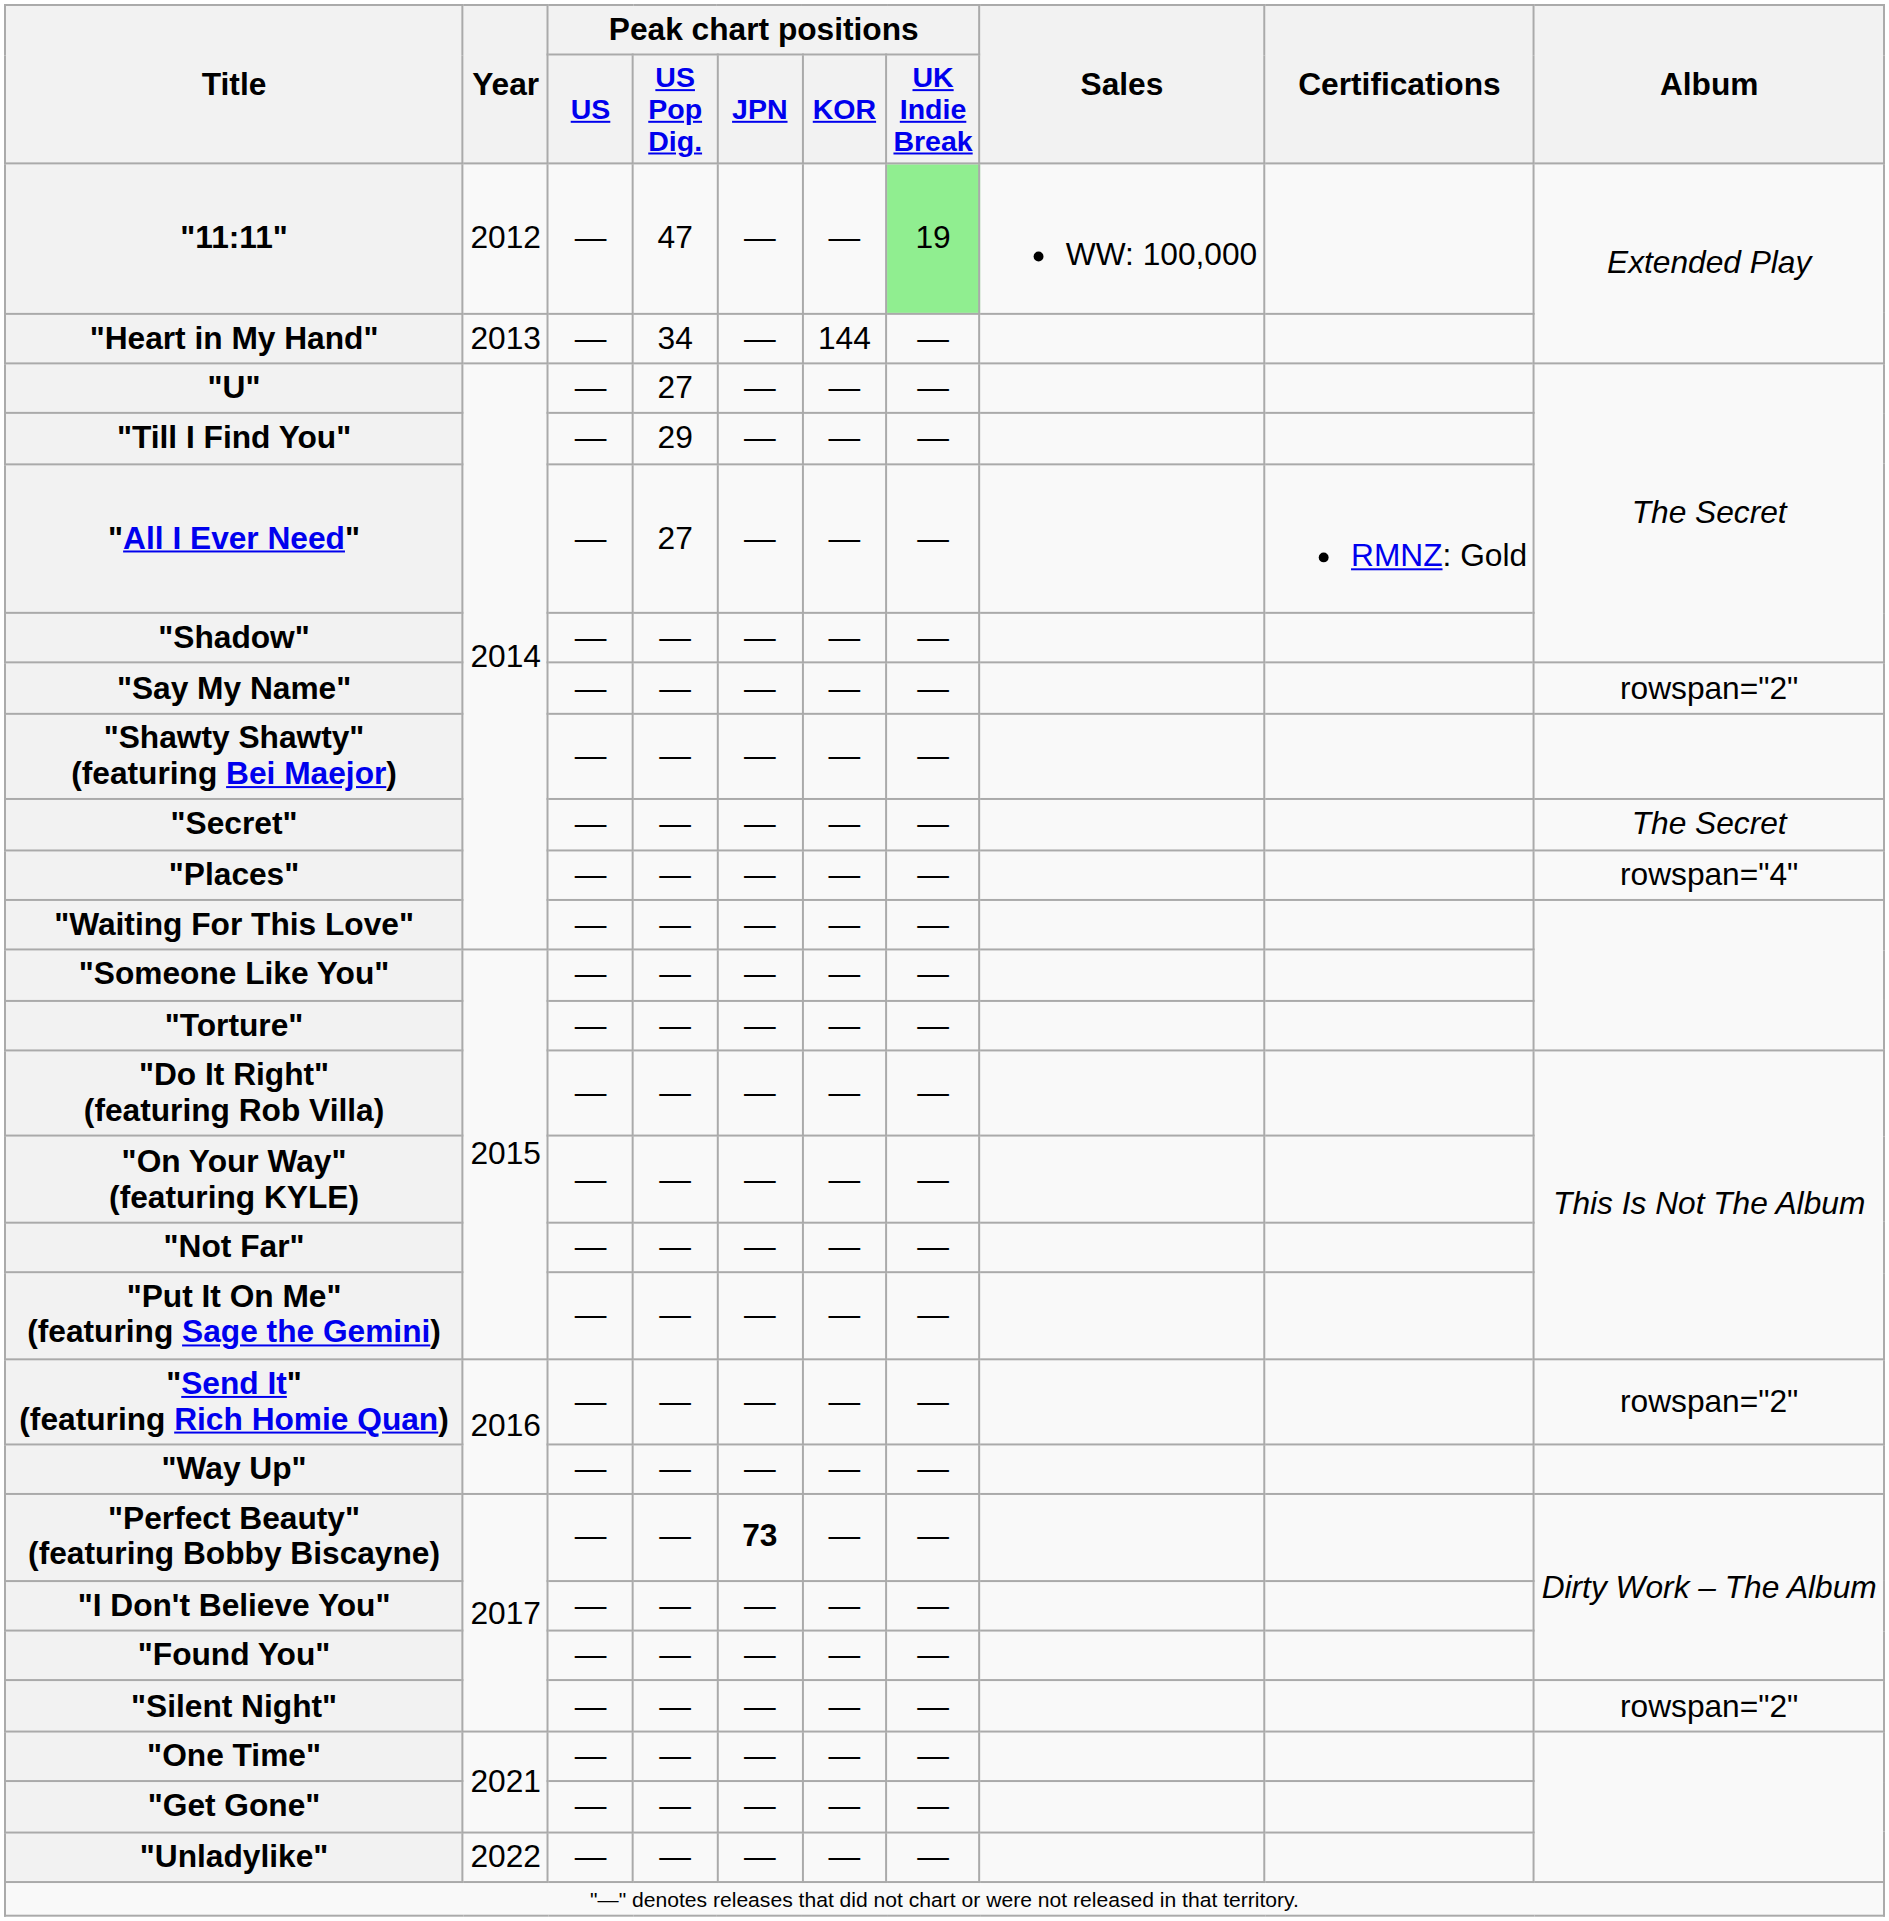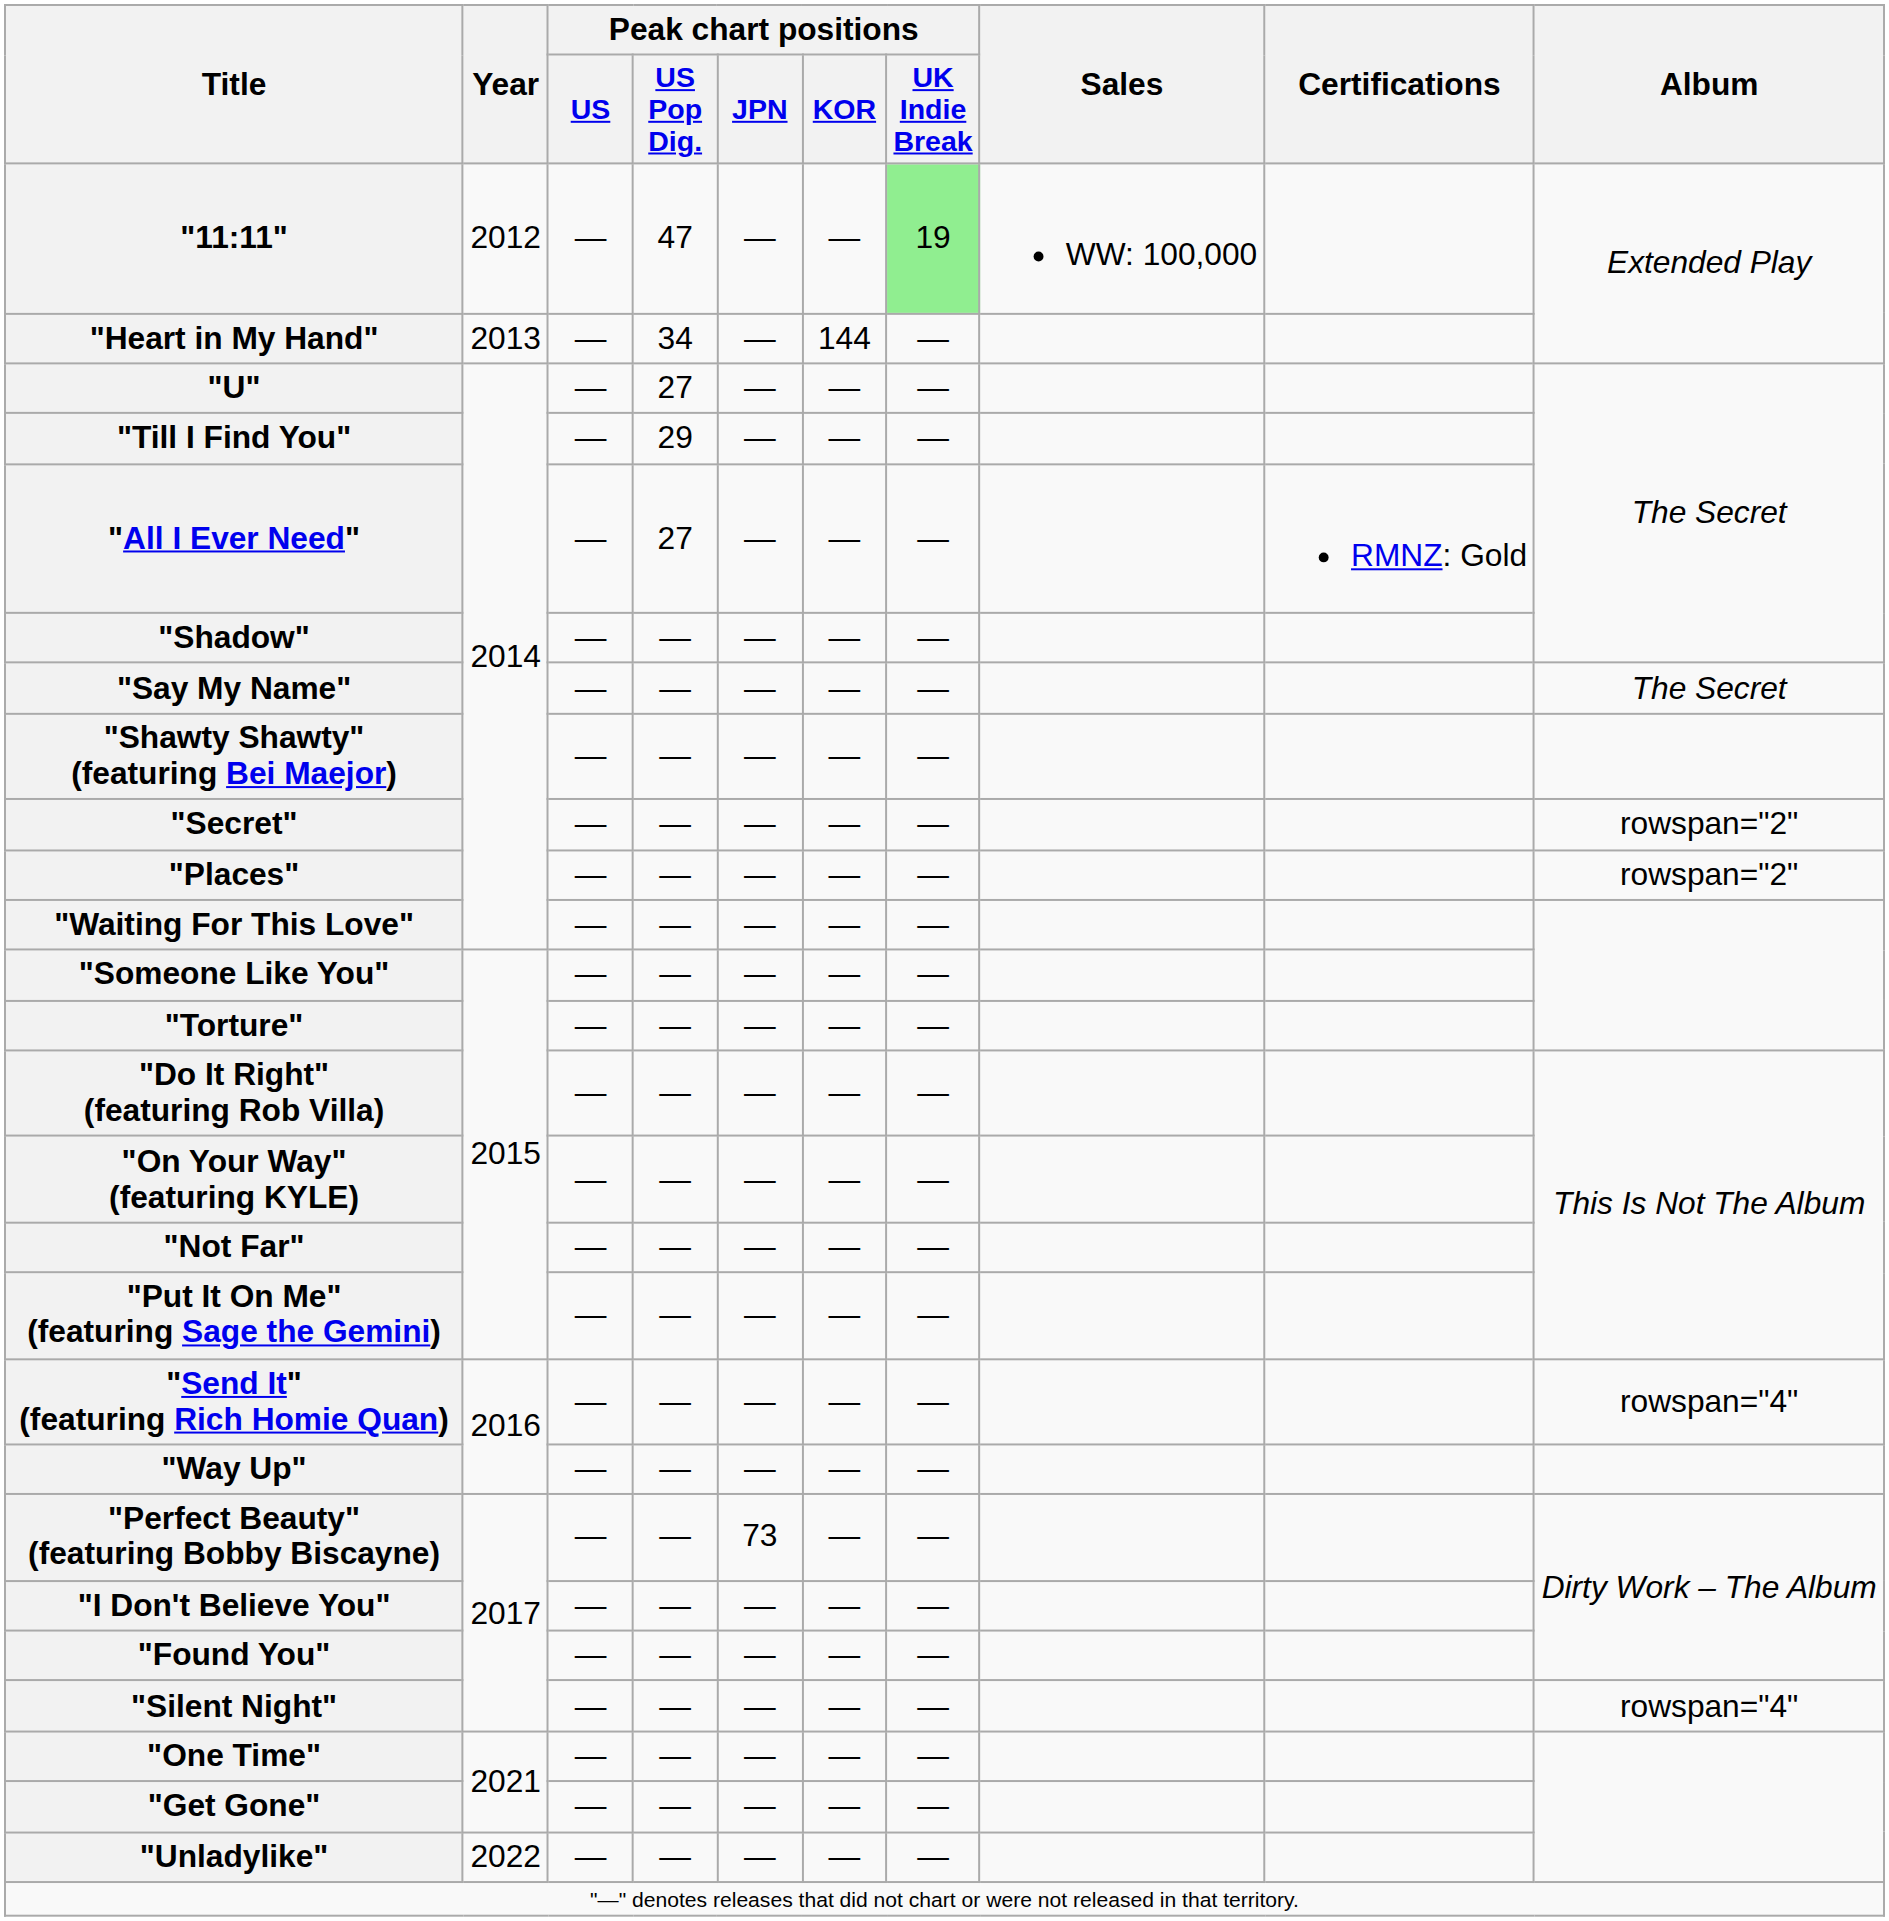"Say My Name" | Album: rowspan="2" -> The Secret
"Secret" | Album: The Secret -> rowspan="2"
"Places" | Album: rowspan="4" -> rowspan="2"
"Send It" (featuring Rich Homie Quan) | Album: rowspan="2" -> rowspan="4"
"Perfect Beauty" (featuring Bobby Biscayne) | Peak chart positions / JPN: bold -> normal
"Silent Night" | Album: rowspan="2" -> rowspan="4"
